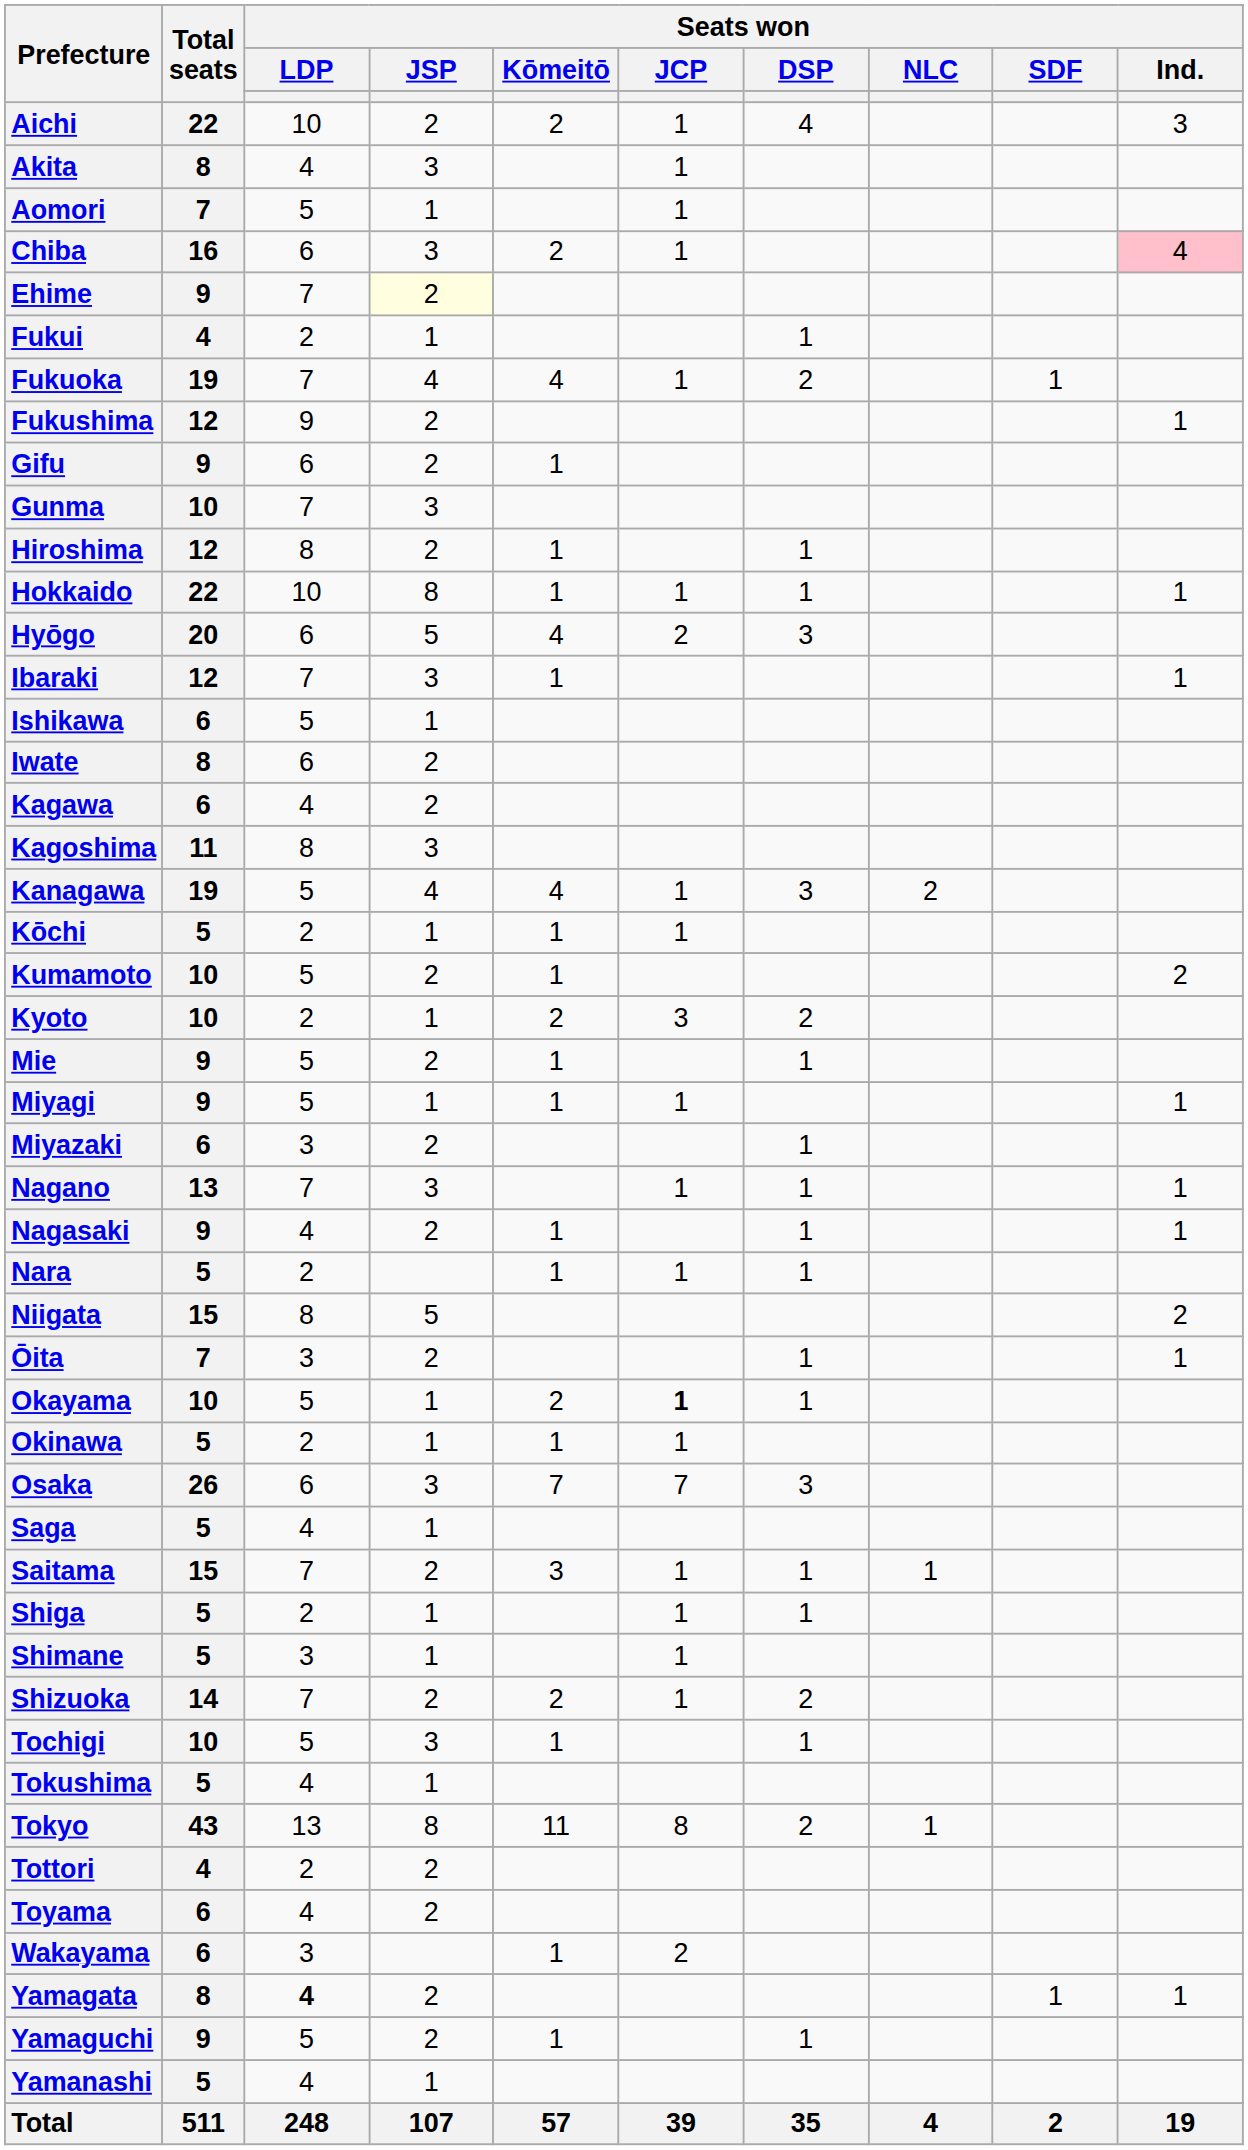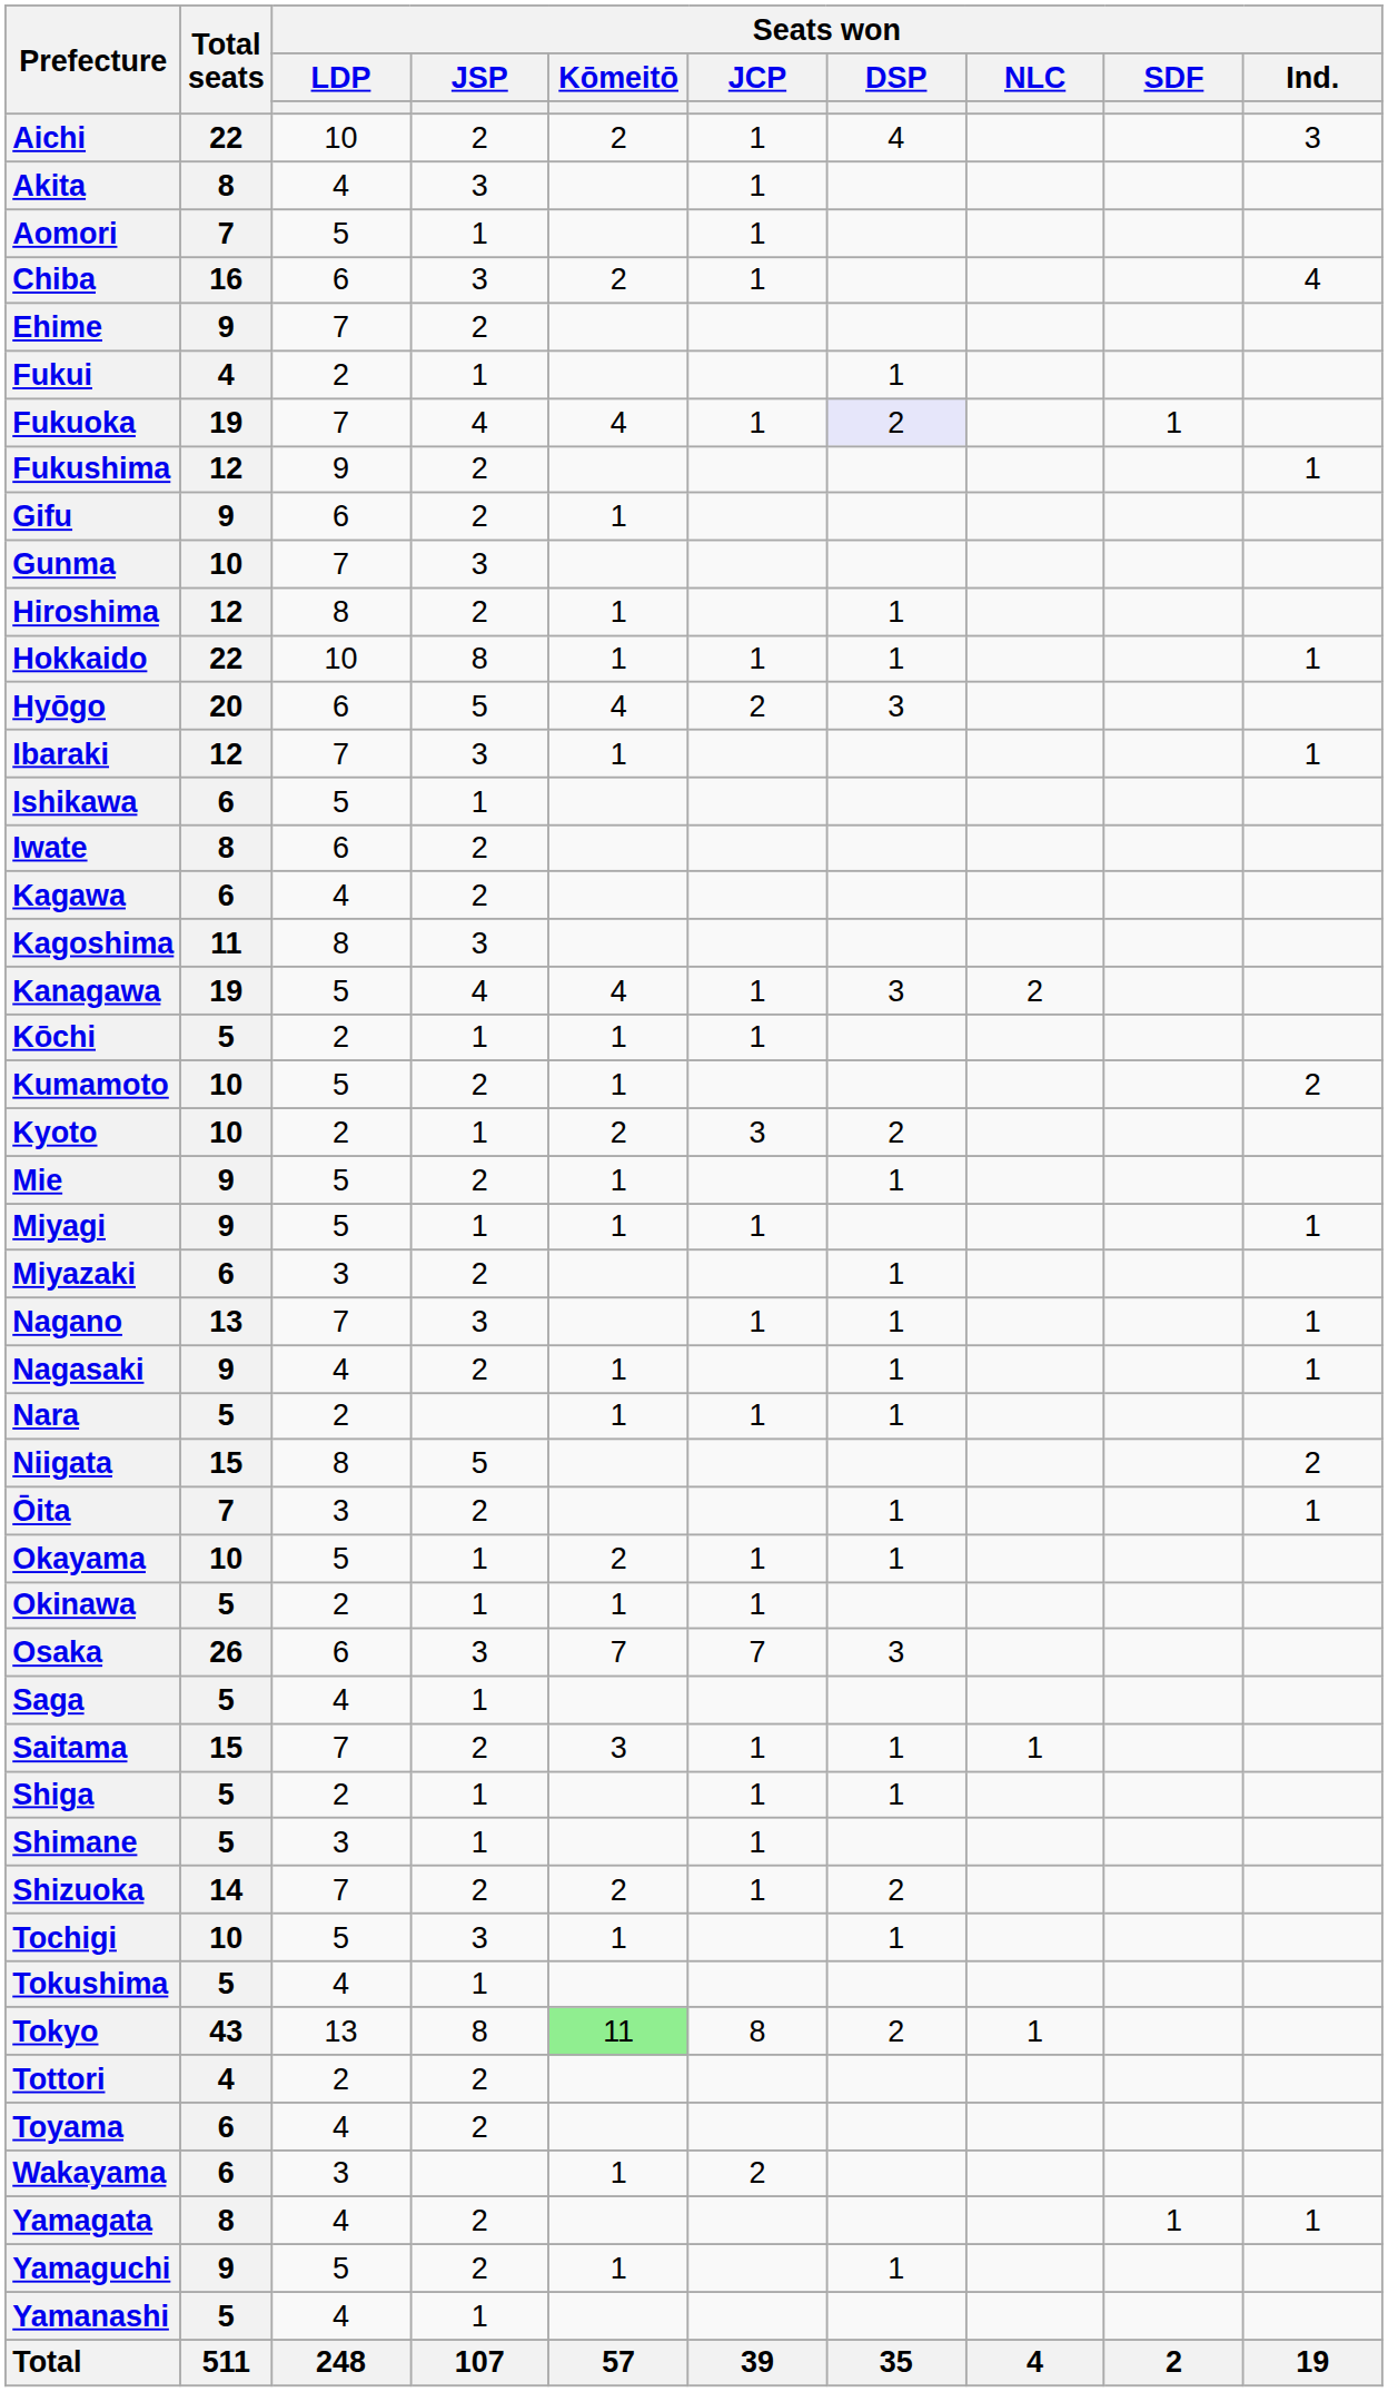Chiba | Seats won / Ind.: pink background -> no background
Ehime | Seats won / JSP: lightyellow background -> no background
Fukuoka | Seats won / DSP: no background -> lavender background
Okayama | Seats won / JCP: bold -> normal
Tokyo | Seats won / Kōmeitō: no background -> lightgreen background
Yamagata | Seats won / LDP: bold -> normal
